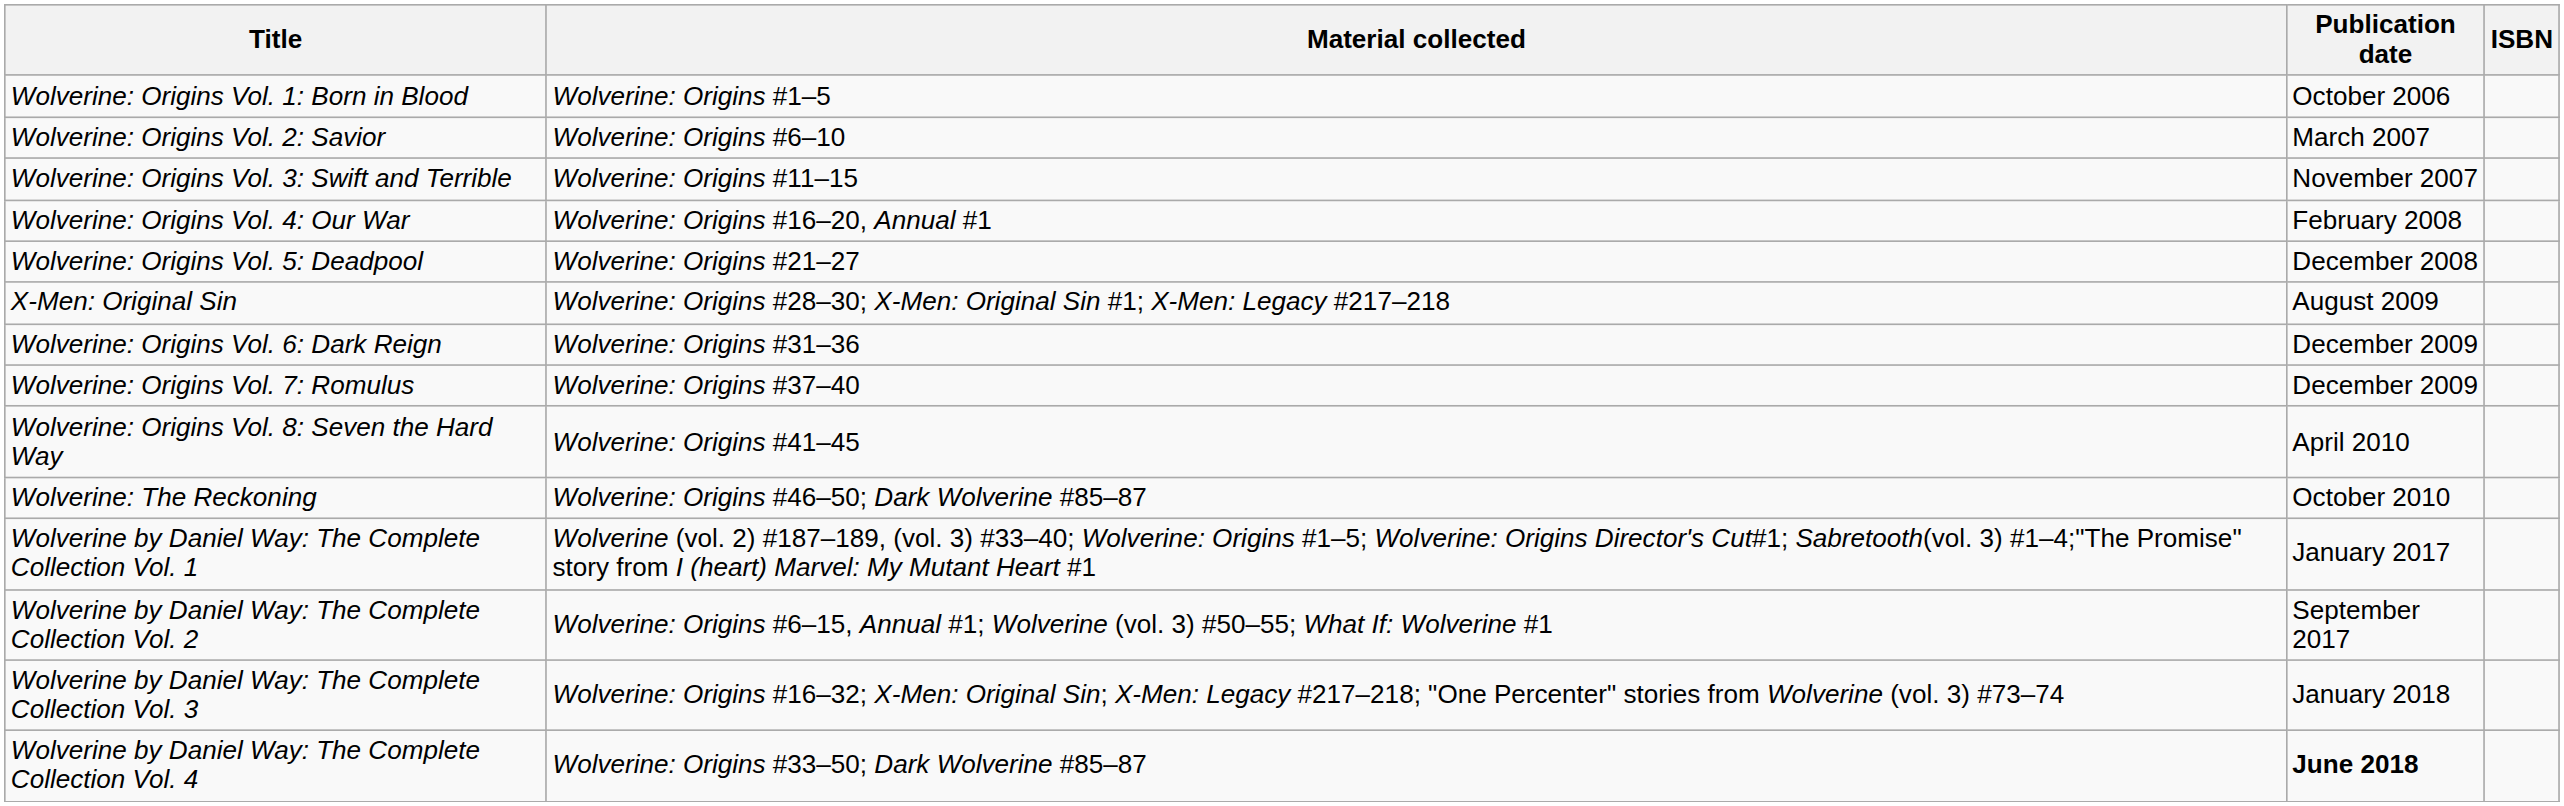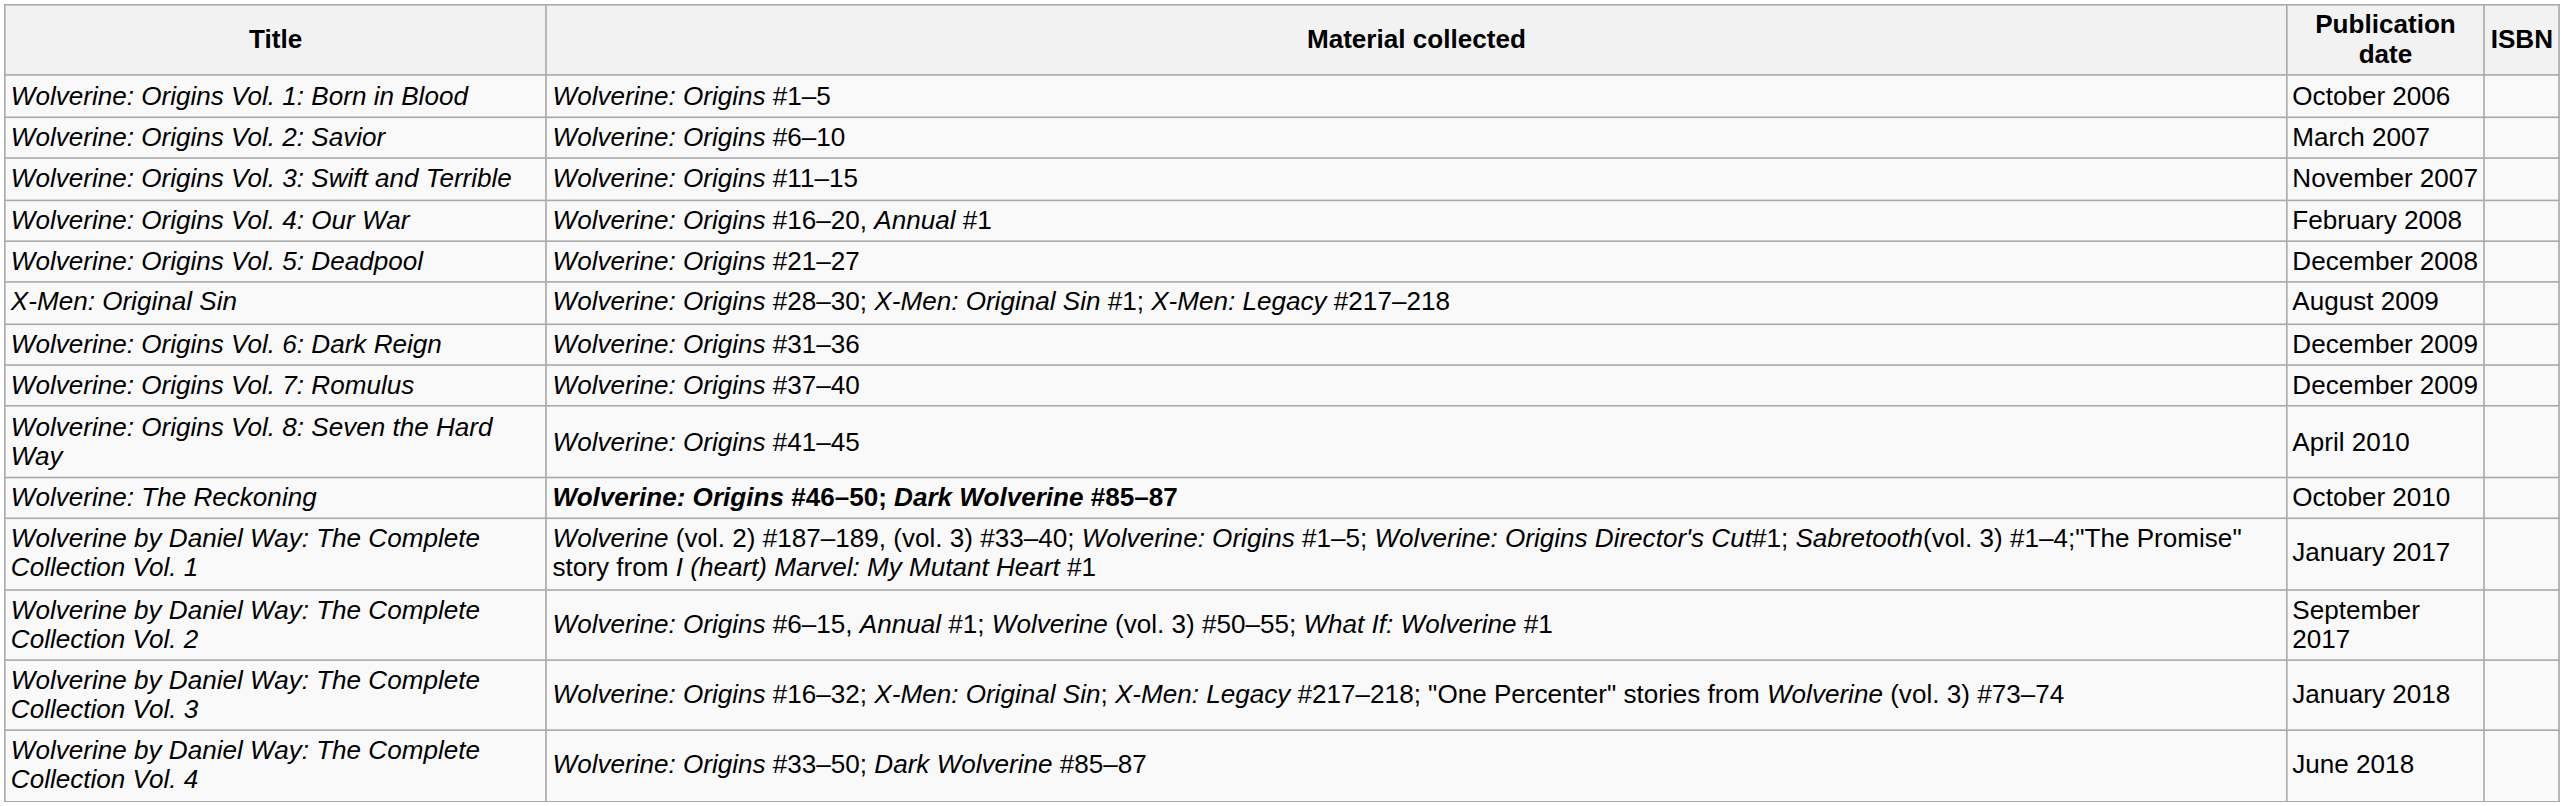Wolverine: The Reckoning | Material collected: normal -> bold
Wolverine by Daniel Way: The Complete Collection Vol. 4 | Publication date: bold -> normal
